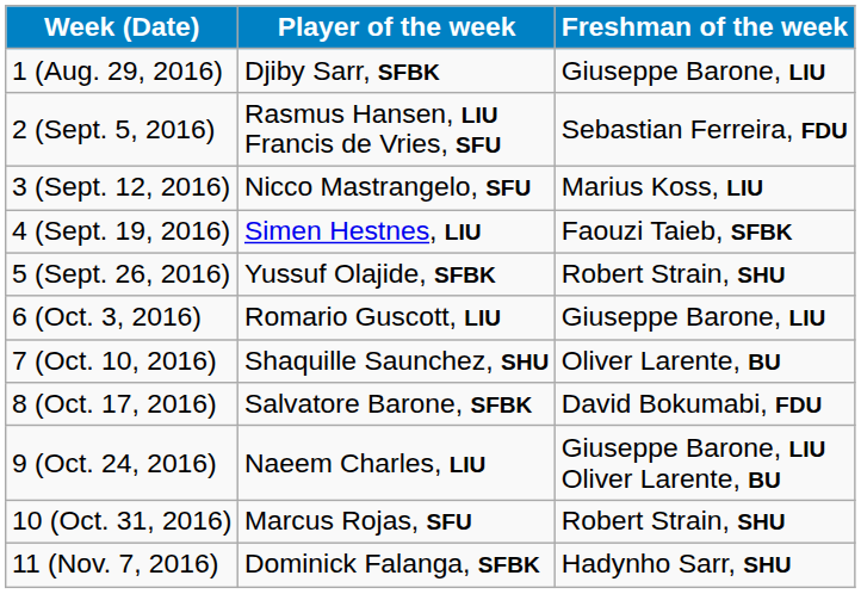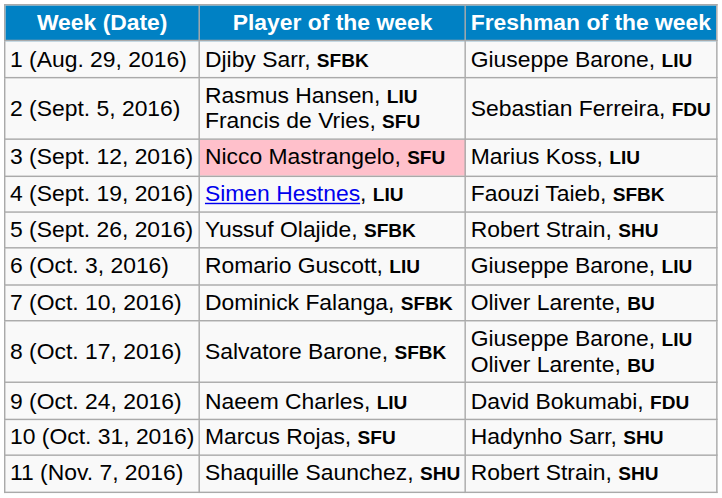3 (Sept. 12, 2016) | Player of the week: no background -> pink background
7 (Oct. 10, 2016) | Player of the week: Shaquille Saunchez, SHU -> Dominick Falanga, SFBK
8 (Oct. 17, 2016) | Freshman of the week: David Bokumabi, FDU -> Giuseppe Barone, LIU Oliver Larente, BU
9 (Oct. 24, 2016) | Freshman of the week: Giuseppe Barone, LIU Oliver Larente, BU -> David Bokumabi, FDU
10 (Oct. 31, 2016) | Freshman of the week: Robert Strain, SHU -> Hadynho Sarr, SHU
11 (Nov. 7, 2016) | Player of the week: Dominick Falanga, SFBK -> Shaquille Saunchez, SHU
11 (Nov. 7, 2016) | Freshman of the week: Hadynho Sarr, SHU -> Robert Strain, SHU
